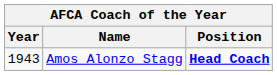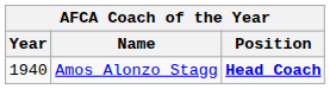Amos Alonzo Stagg | Year: 1943 -> 1940
